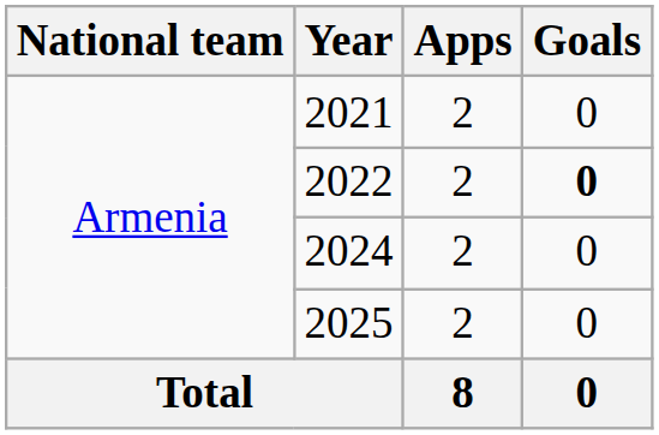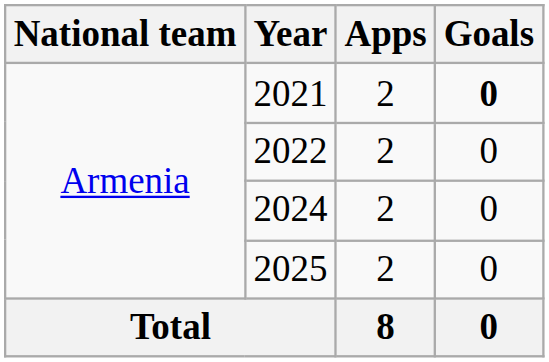2021 | Goals: normal -> bold
2022 | Goals: bold -> normal
